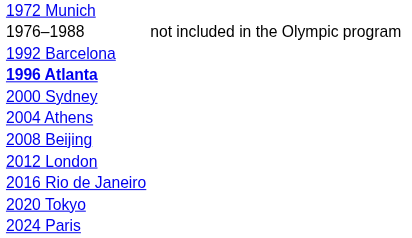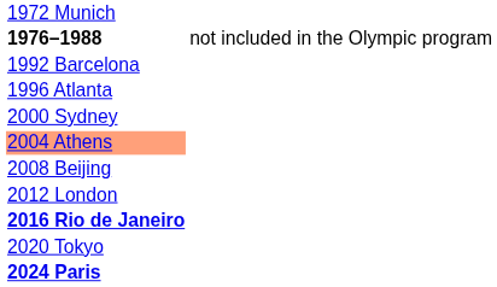1976–1988 | column 1: normal -> bold
1996 Atlanta | column 1: bold -> normal
2004 Athens | column 1: no background -> lightsalmon background
2016 Rio de Janeiro | column 1: normal -> bold
2024 Paris | column 1: normal -> bold
